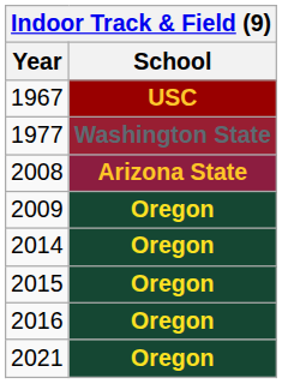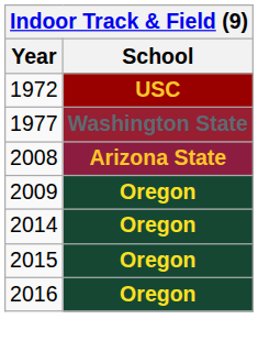- row: 1967 | USC
+ row: 1972 | USC
- row: 2021 | Oregon
